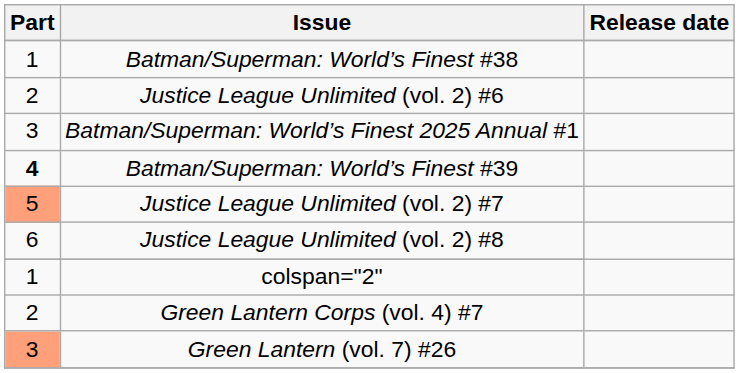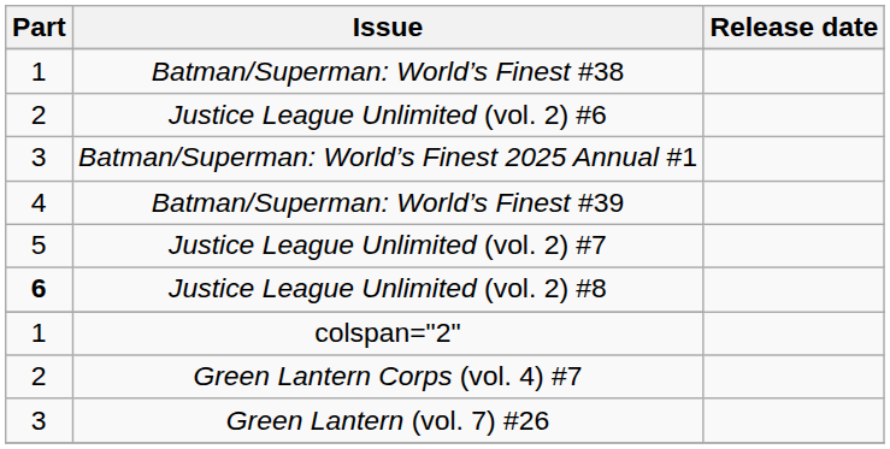Batman/Superman: World’s Finest #39 | Part: bold -> normal
Justice League Unlimited (vol. 2) #7 | Part: lightsalmon background -> no background
Justice League Unlimited (vol. 2) #8 | Part: normal -> bold
Green Lantern (vol. 7) #26 | Part: lightsalmon background -> no background
